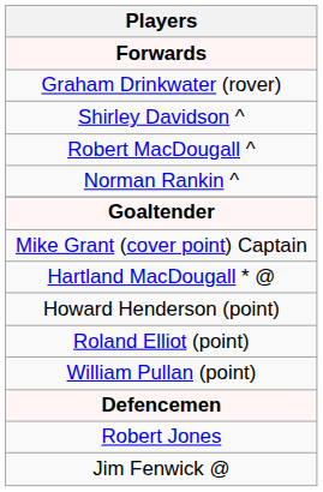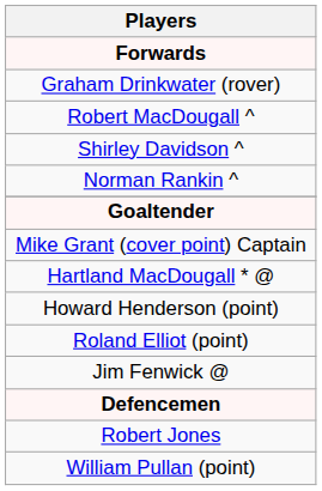row 4 | column 1: Shirley Davidson ^ -> Robert MacDougall ^
row 5 | column 1: Robert MacDougall ^ -> Shirley Davidson ^
row 12 | column 1: William Pullan (point) -> Jim Fenwick @
row 15 | column 1: Jim Fenwick @ -> William Pullan (point)
